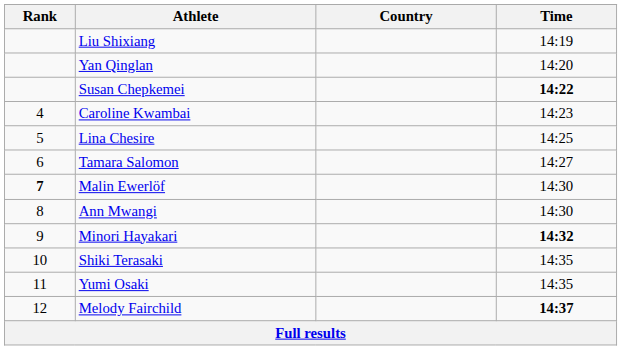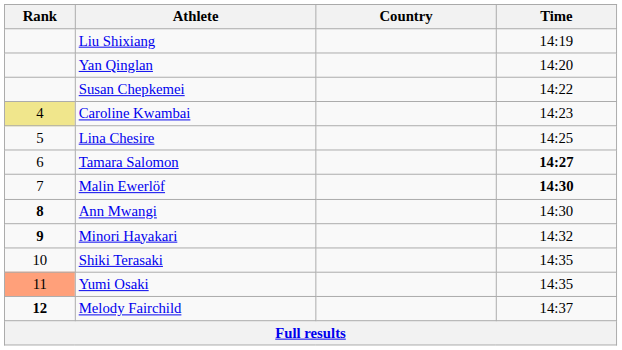Susan Chepkemei | Time: bold -> normal
Caroline Kwambai | Rank: no background -> khaki background
Tamara Salomon | Time: normal -> bold
Malin Ewerlöf | Rank: bold -> normal
Malin Ewerlöf | Time: normal -> bold
Ann Mwangi | Rank: normal -> bold
Minori Hayakari | Rank: normal -> bold
Minori Hayakari | Time: bold -> normal
Yumi Osaki | Rank: no background -> lightsalmon background
Melody Fairchild | Rank: normal -> bold
Melody Fairchild | Time: bold -> normal
